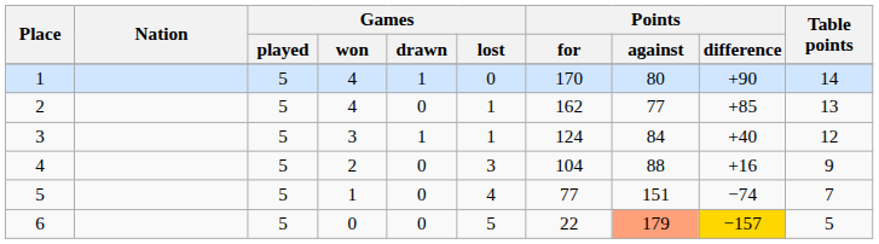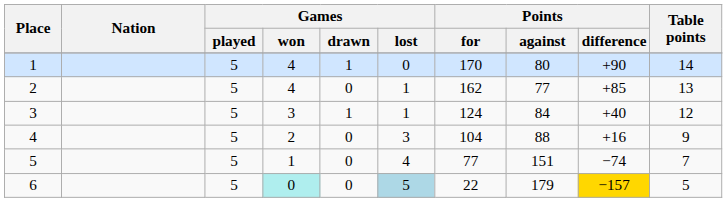6 | Games / won: no background -> paleturquoise background
6 | Games / lost: no background -> lightblue background
6 | Points / against: lightsalmon background -> no background
